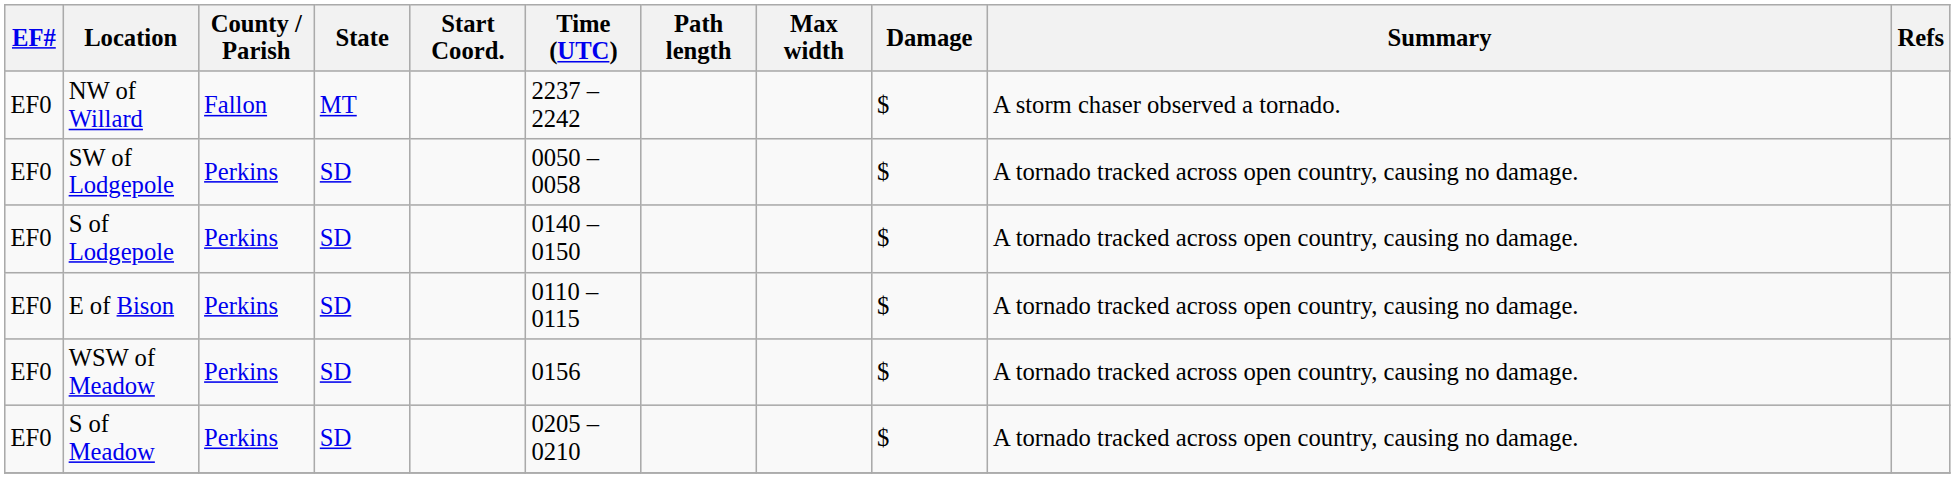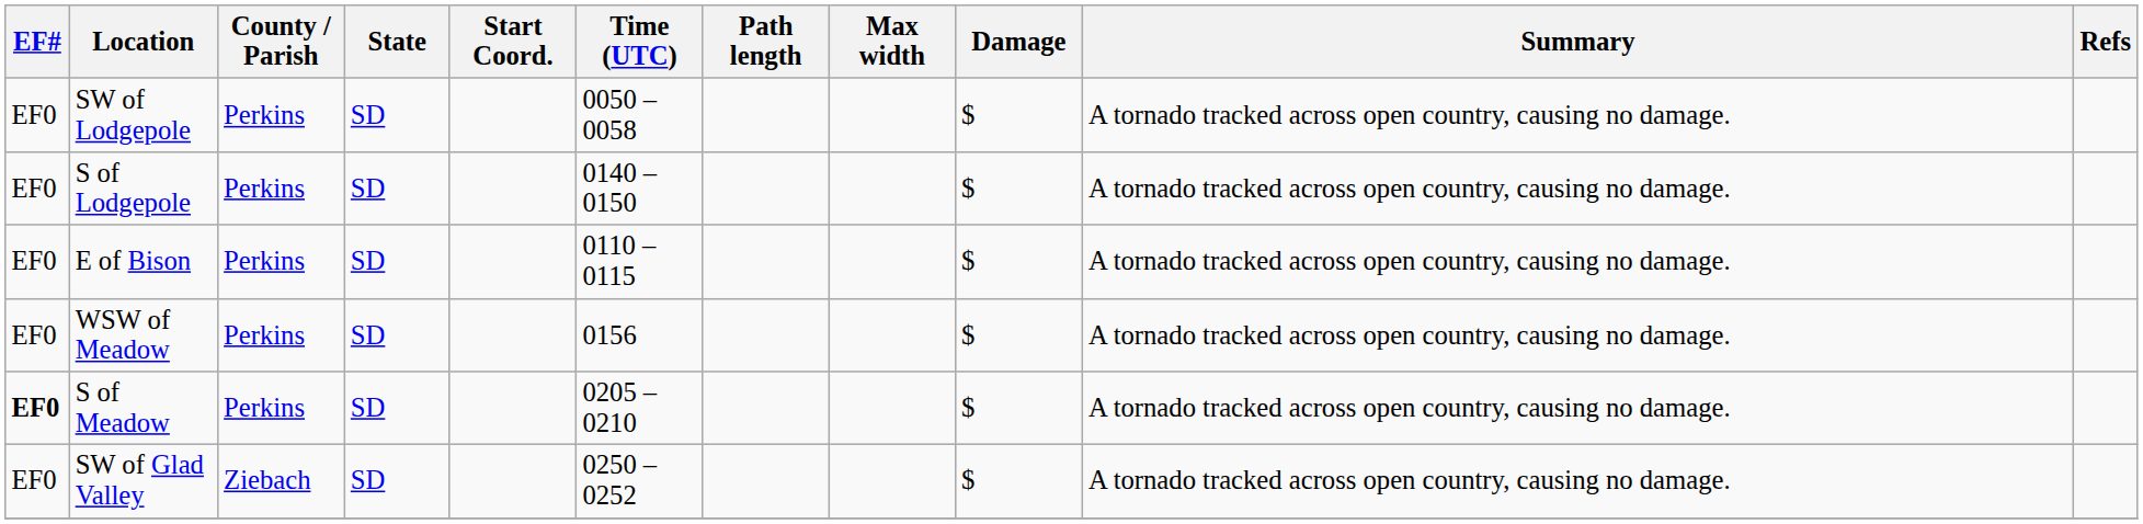- row: EF0 | NW of Willard | Fallon | MT | 2237 – 2242 | $ | A storm chaser observed a tornado.
S of Meadow | EF#: normal -> bold
+ row: EF0 | SW of Glad Valley | Ziebach | SD | 0250 – 0252 | $ | A tornado tracked across open country, causing no damage.
